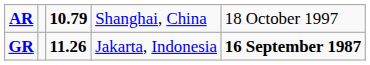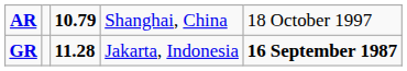GR | column 3: 11.26 -> 11.28
